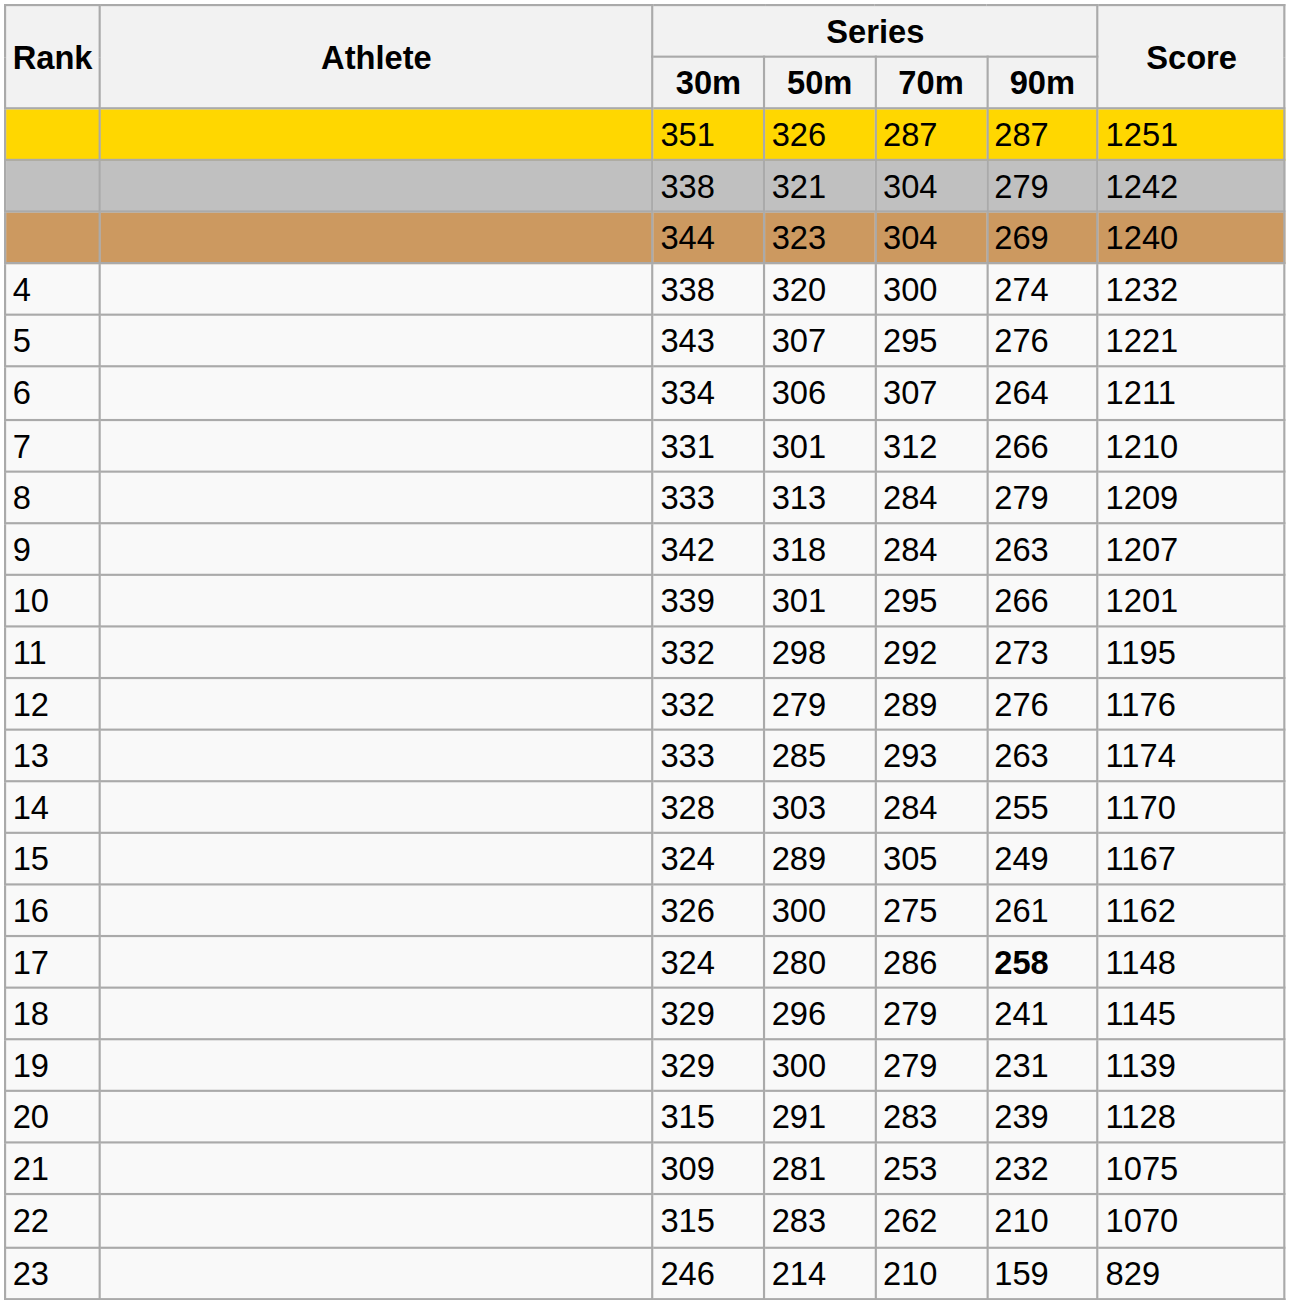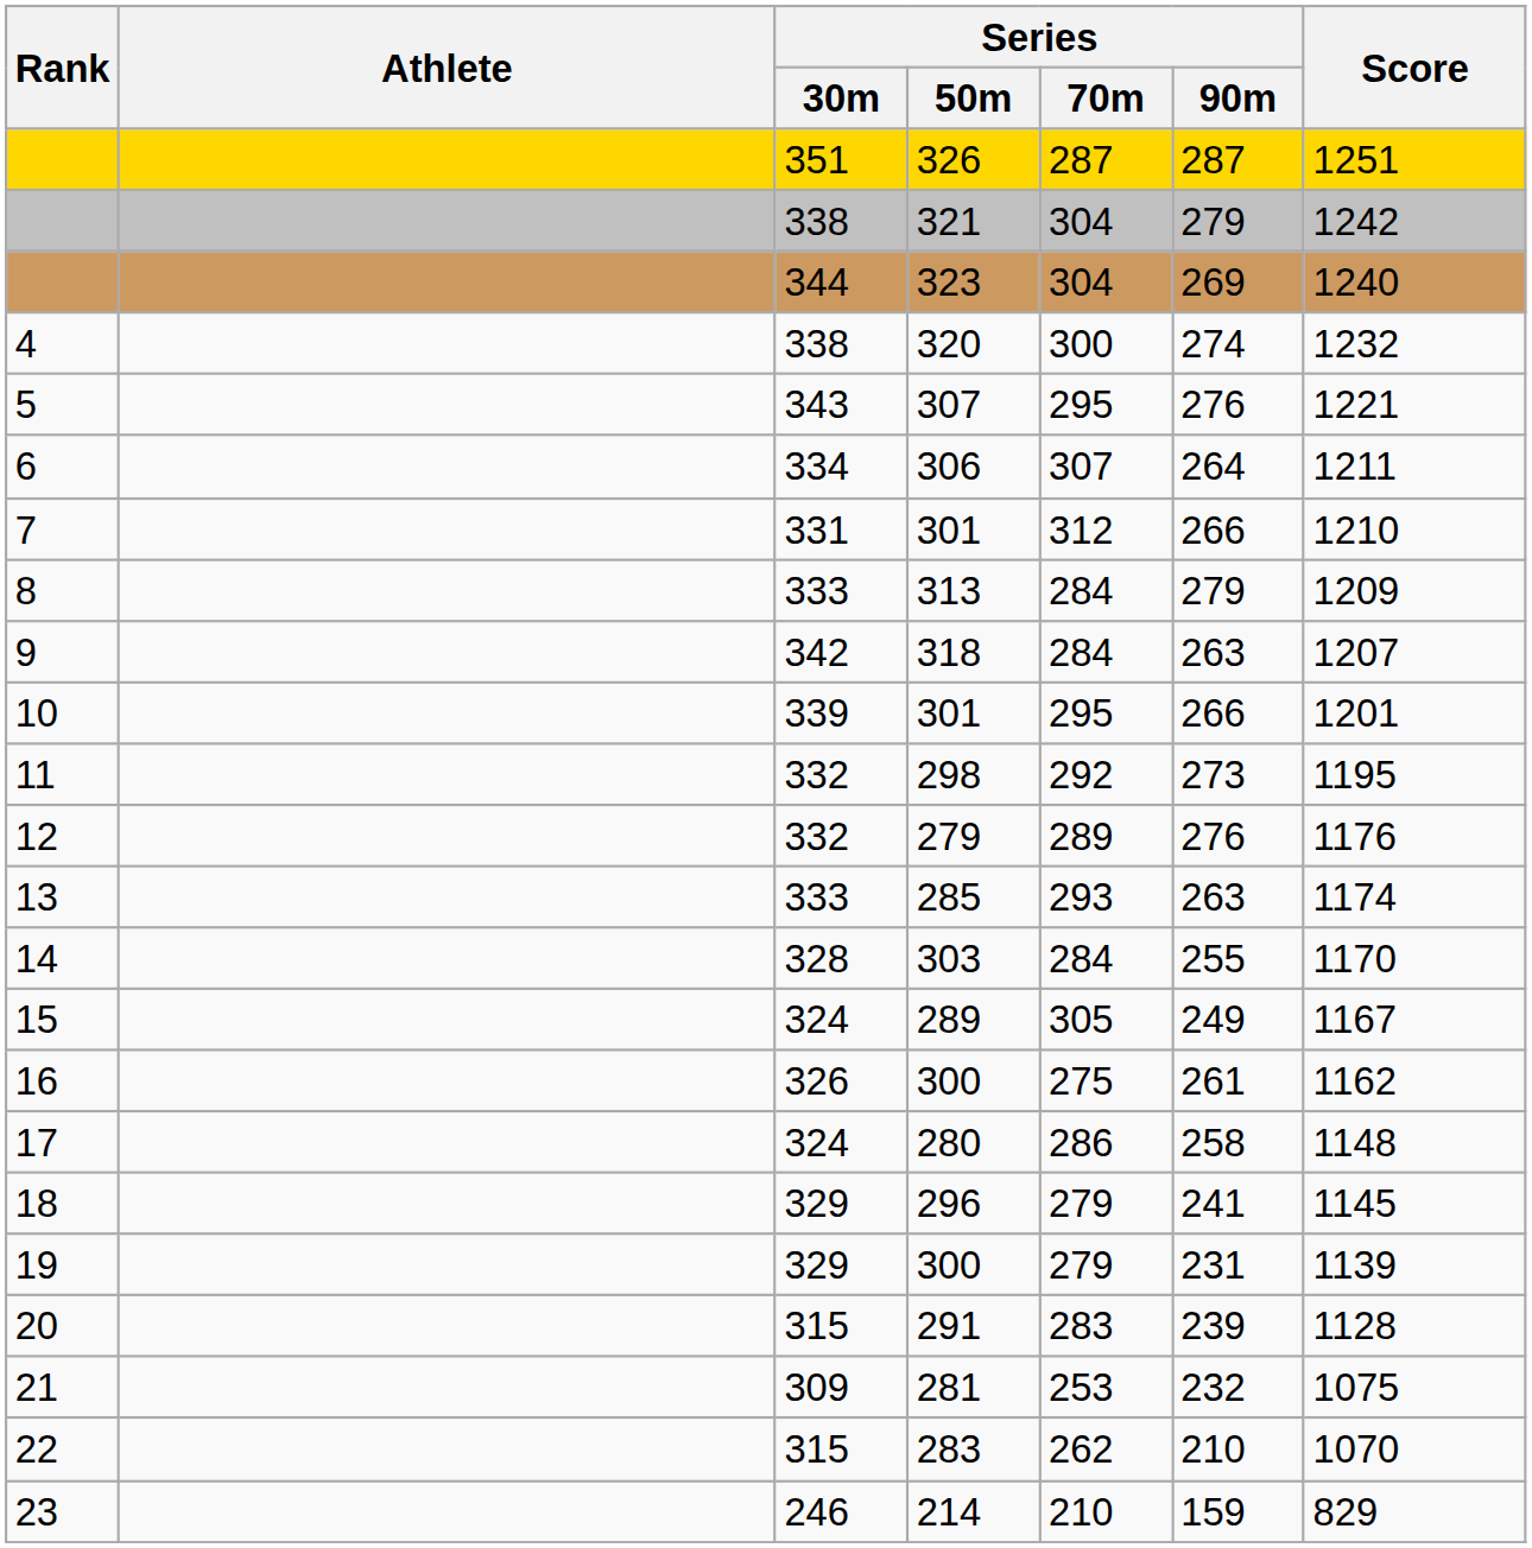17 | Series / 90m: bold -> normal
